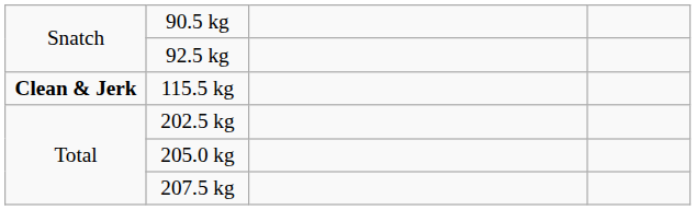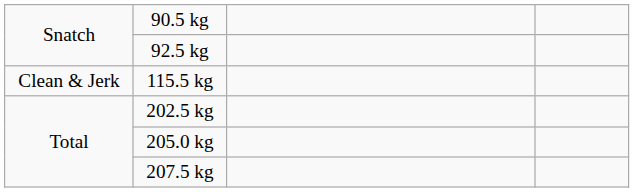115.5 kg | column 1: bold -> normal
